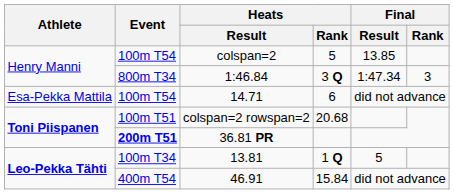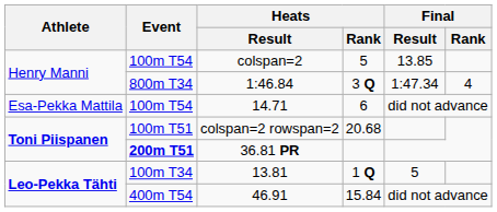1:46.84 | Final / Rank: 3 -> 4
